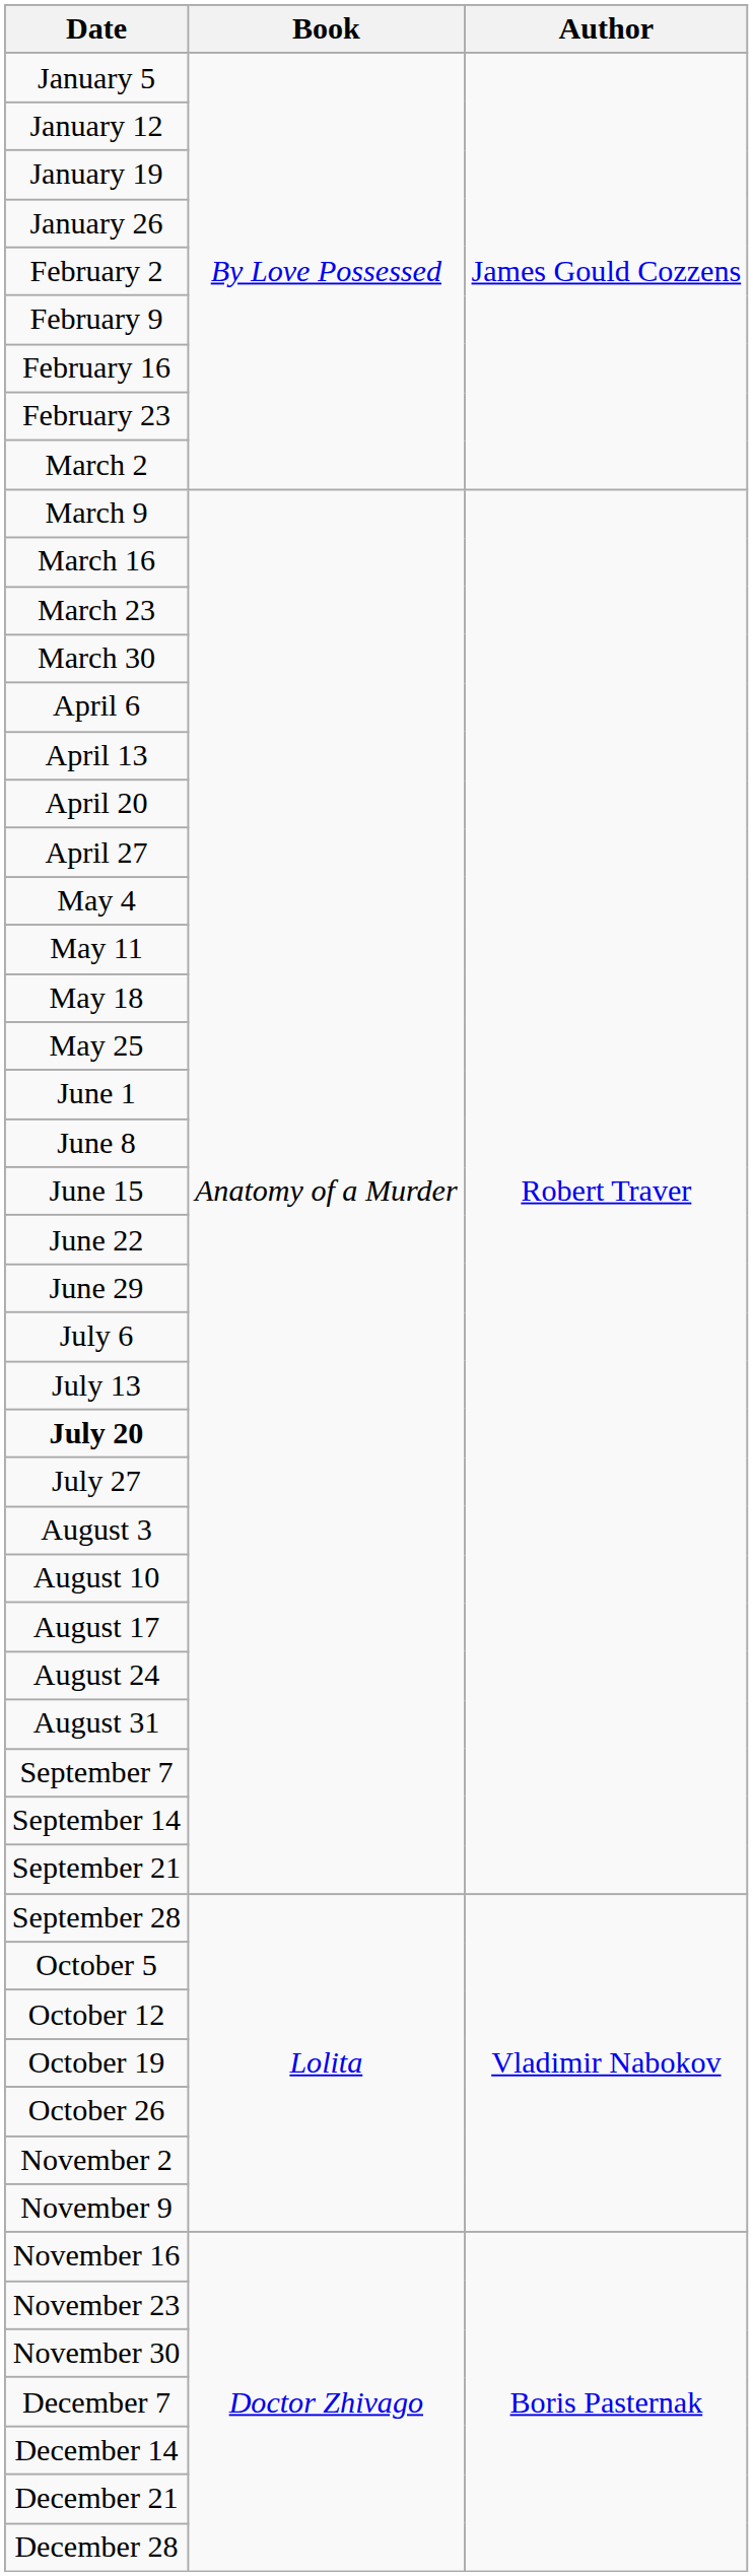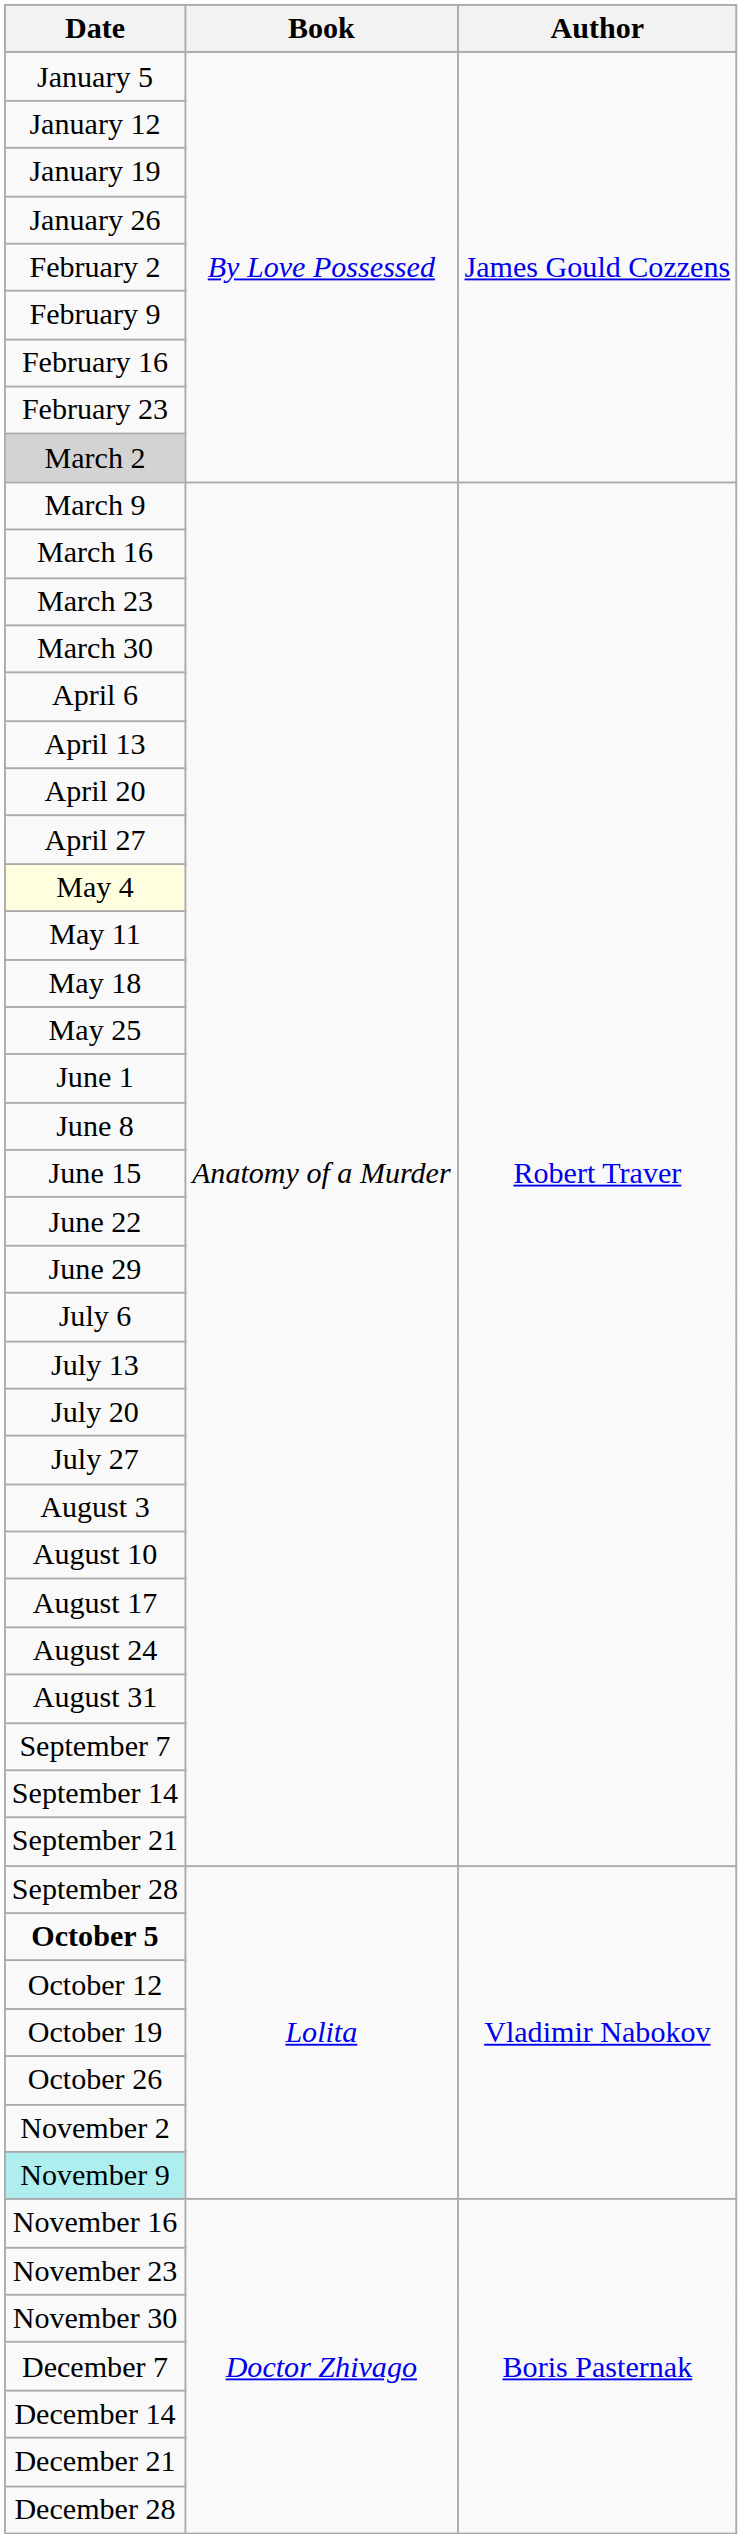March 2 | Date: no background -> lightgrey background
May 4 | Date: no background -> lightyellow background
July 20 | Date: bold -> normal
October 5 | Date: normal -> bold
November 9 | Date: no background -> paleturquoise background
